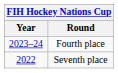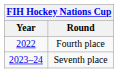Fourth place | Year: 2023–24 -> 2022
Seventh place | Year: 2022 -> 2023–24
